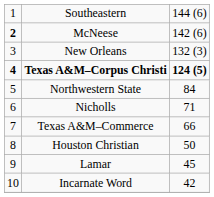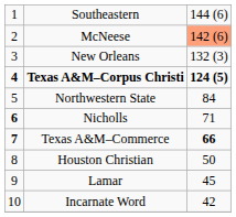McNeese | column 1: bold -> normal
McNeese | column 3: no background -> lightsalmon background
Nicholls | column 1: normal -> bold
Texas A&M–Commerce | column 1: normal -> bold
Texas A&M–Commerce | column 3: normal -> bold
